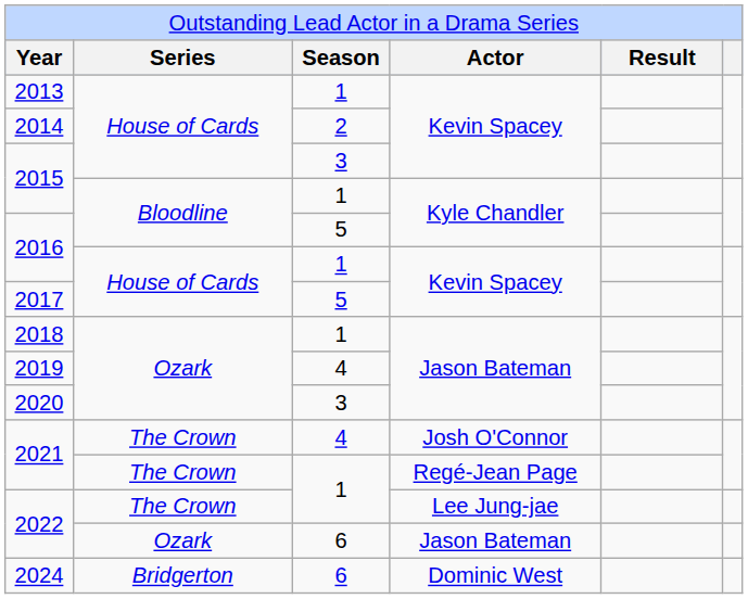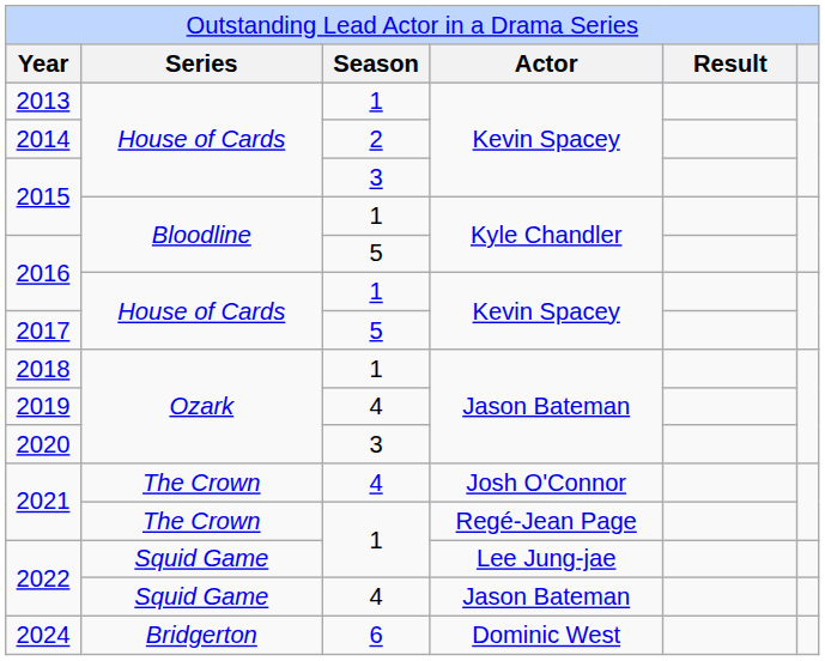2022 / Lee Jung-jae | column 2: The Crown -> Squid Game
2022 / Jason Bateman | column 2: Ozark -> Squid Game
2022 / Jason Bateman | column 3: 6 -> 4
